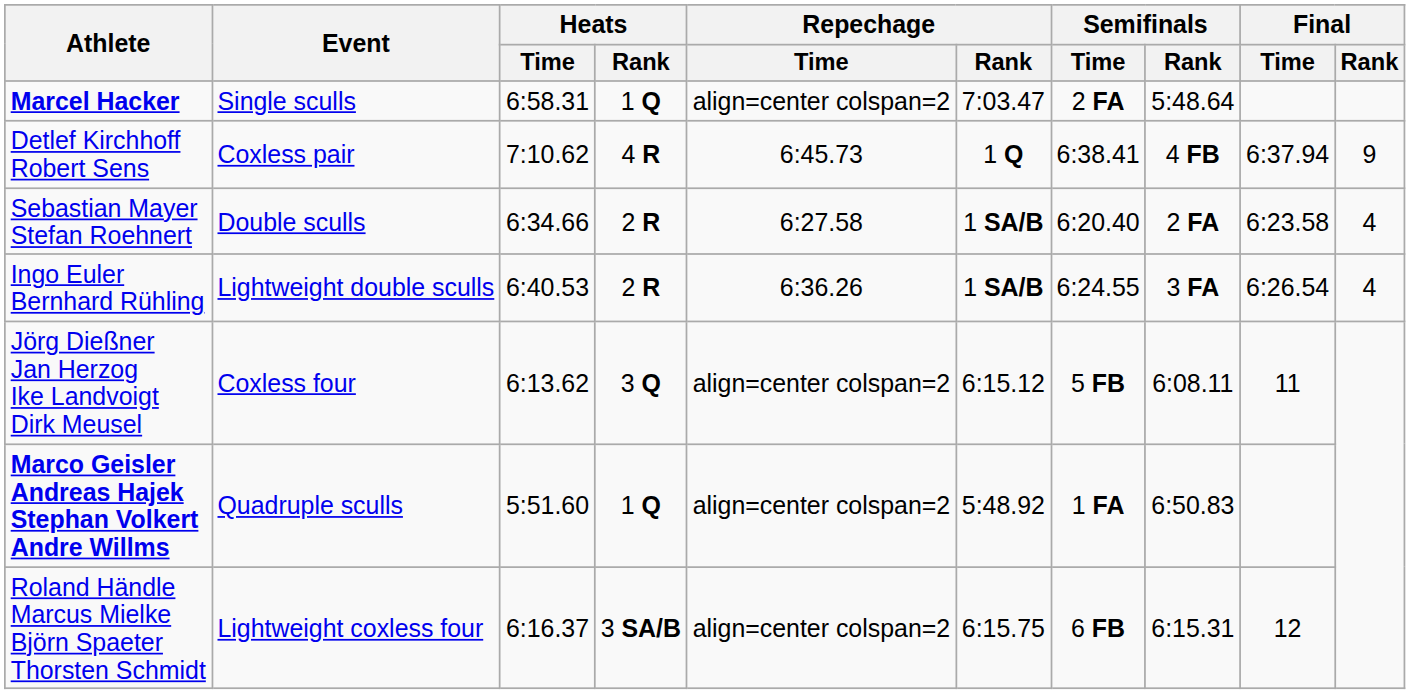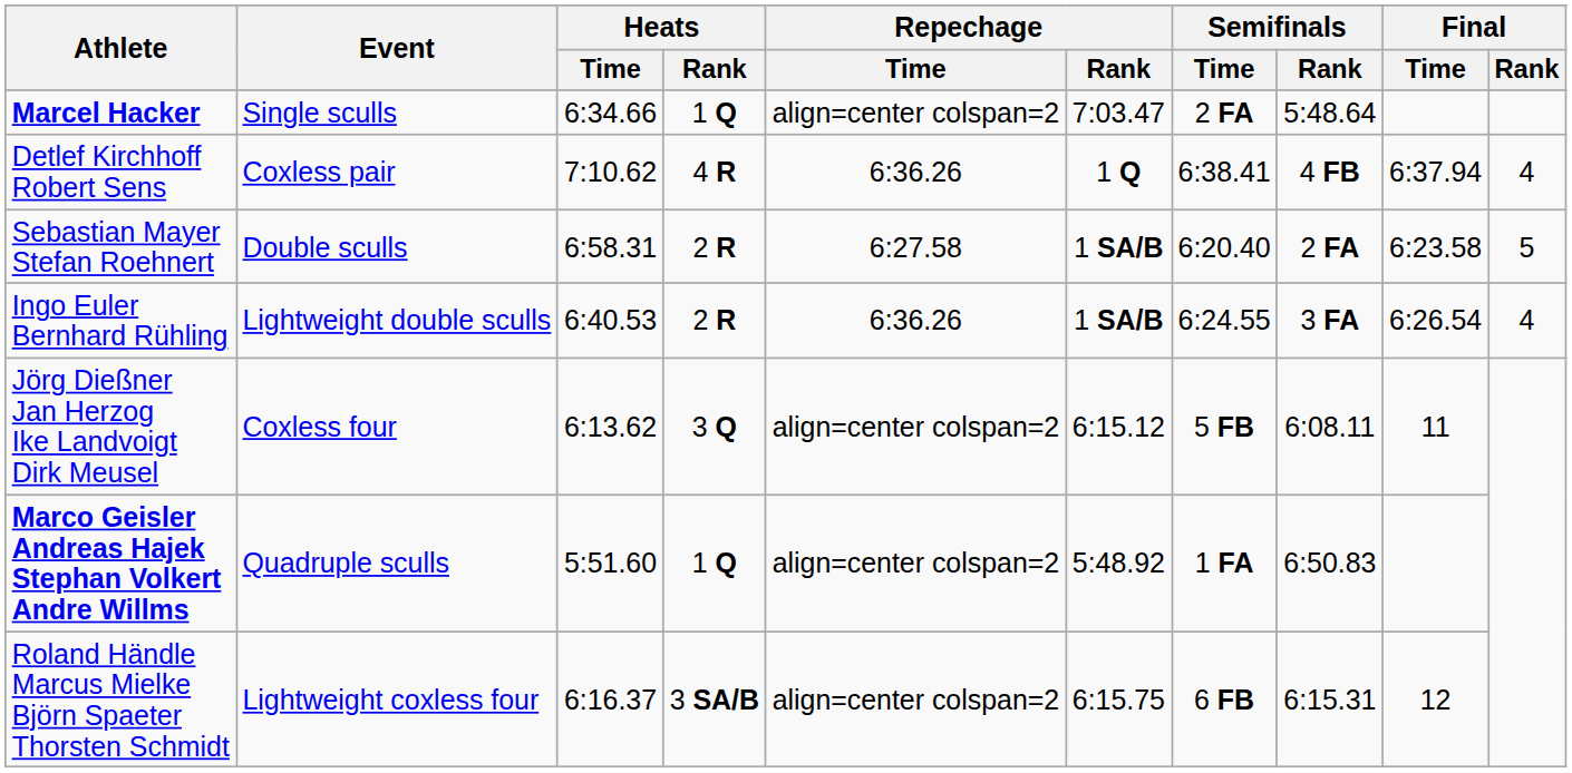Marcel Hacker | Heats / Time: 6:58.31 -> 6:34.66
Detlef Kirchhoff Robert Sens | Repechage / Time: 6:45.73 -> 6:36.26
Detlef Kirchhoff Robert Sens | Final / Rank: 9 -> 4
Sebastian Mayer Stefan Roehnert | Heats / Time: 6:34.66 -> 6:58.31
Sebastian Mayer Stefan Roehnert | Final / Rank: 4 -> 5
